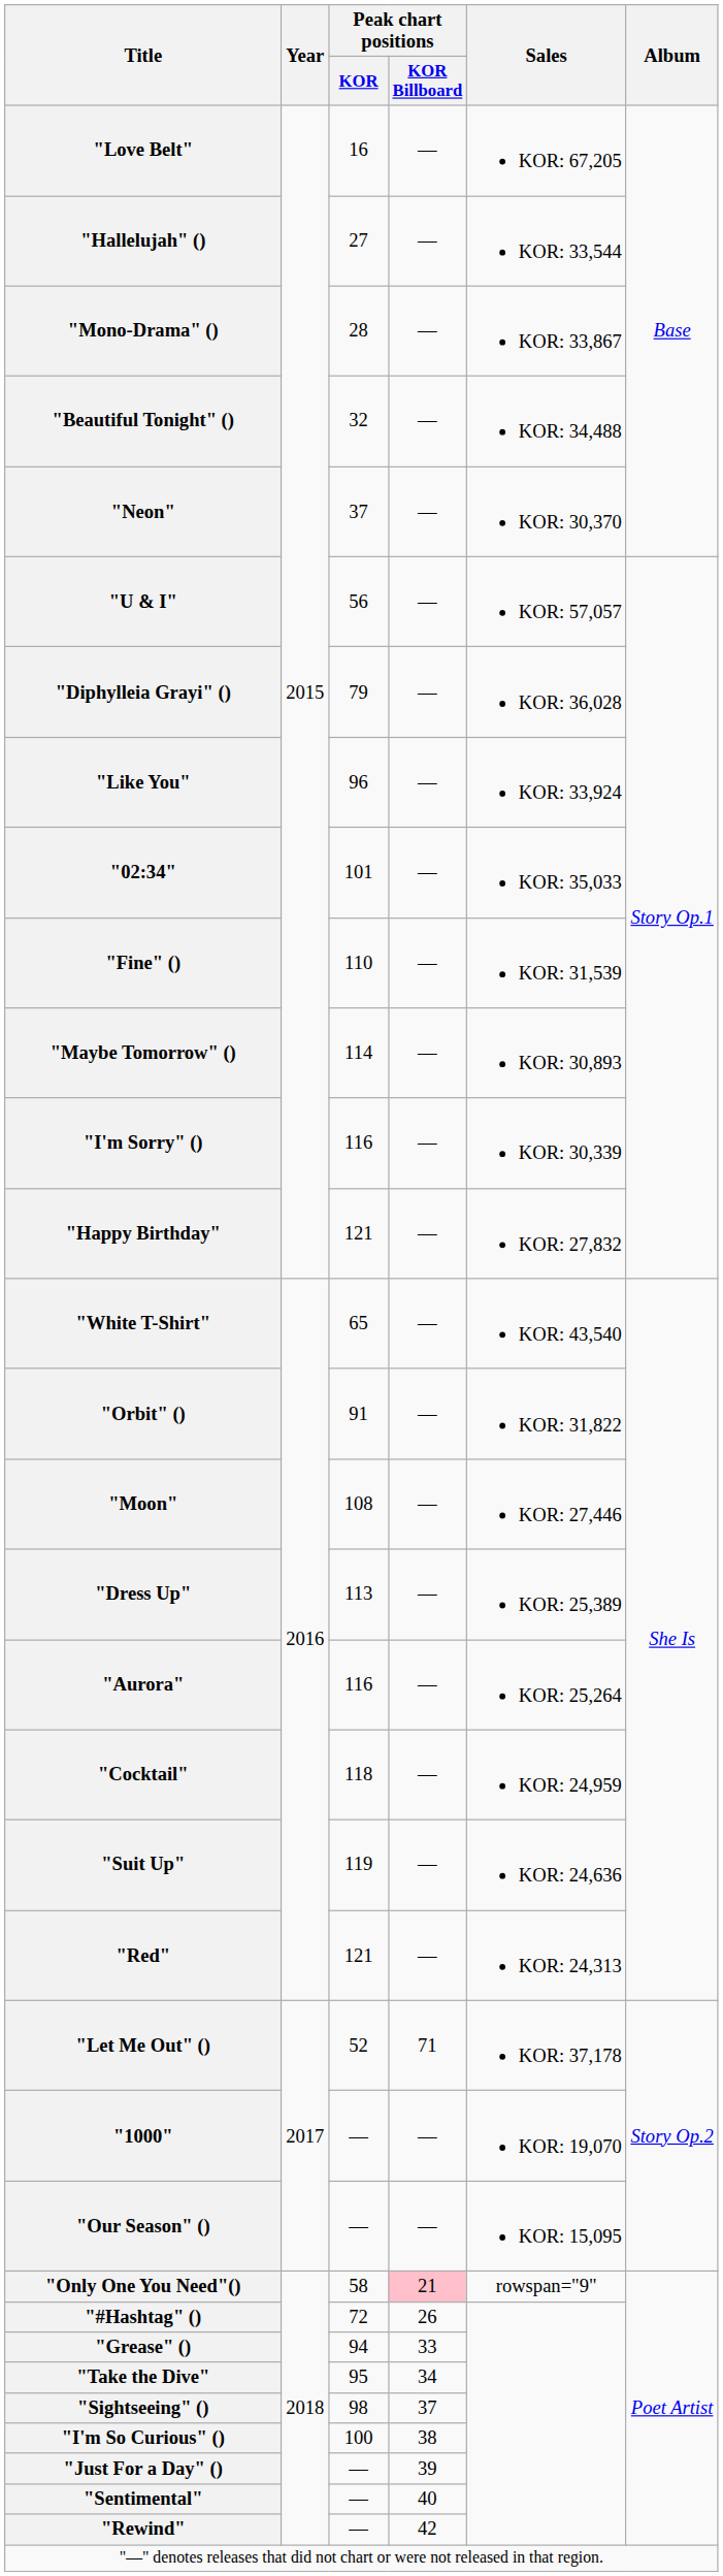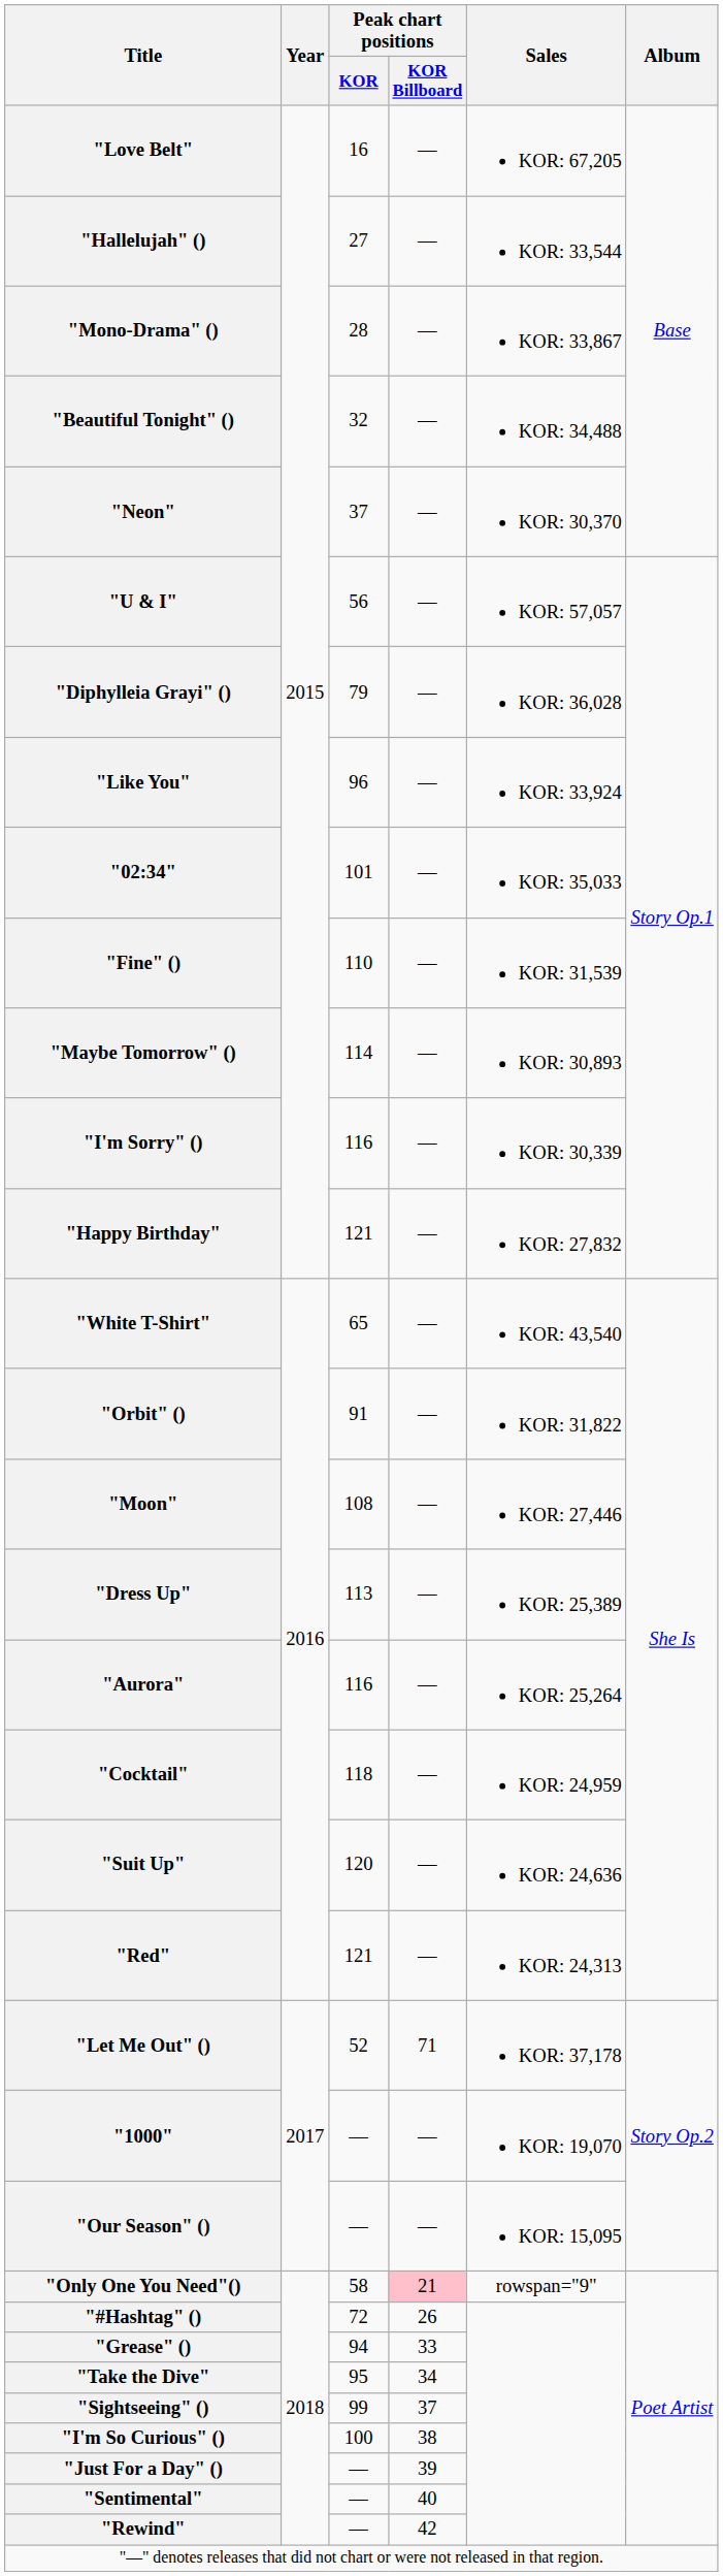"Suit Up" | Peak chart positions / KOR: 119 -> 120
"Sightseeing" () | Peak chart positions / KOR: 98 -> 99
